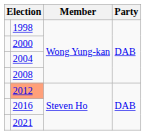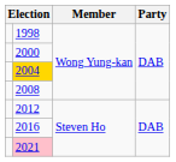2004 | column 2: no background -> gold background
2012 | column 2: lightsalmon background -> no background
2021 | column 2: no background -> pink background
